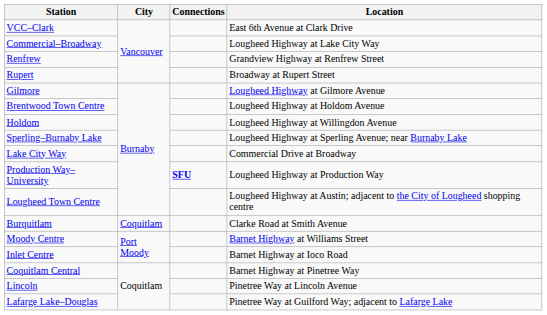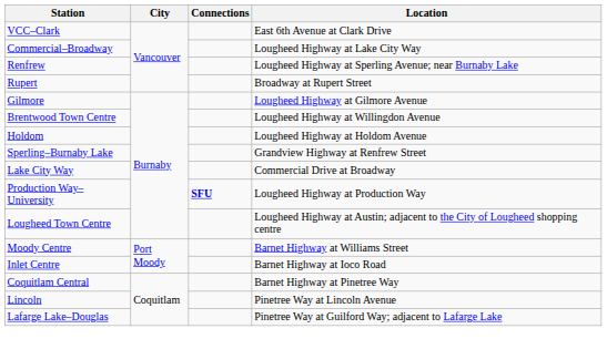Renfrew | Location: Grandview Highway at Renfrew Street -> Lougheed Highway at Sperling Avenue; near Burnaby Lake
Brentwood Town Centre | Location: Lougheed Highway at Holdom Avenue -> Lougheed Highway at Willingdon Avenue
Holdom | Location: Lougheed Highway at Willingdon Avenue -> Lougheed Highway at Holdom Avenue
Sperling–Burnaby Lake | Location: Lougheed Highway at Sperling Avenue; near Burnaby Lake -> Grandview Highway at Renfrew Street
- row: Burquitlam | Coquitlam | Clarke Road at Smith Avenue
